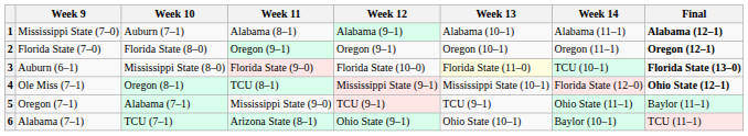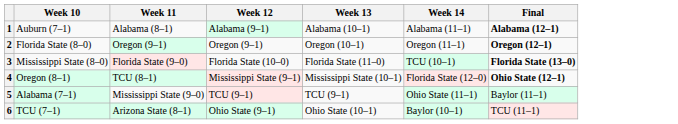- column: Week 9 | Mississippi State (7–0) | Florida State (7–0) | Auburn (6–1) | Ole Miss (7–1) | Oregon (7–1) | Alabama (7–1)
3 | Week 13: lightyellow background -> no background
